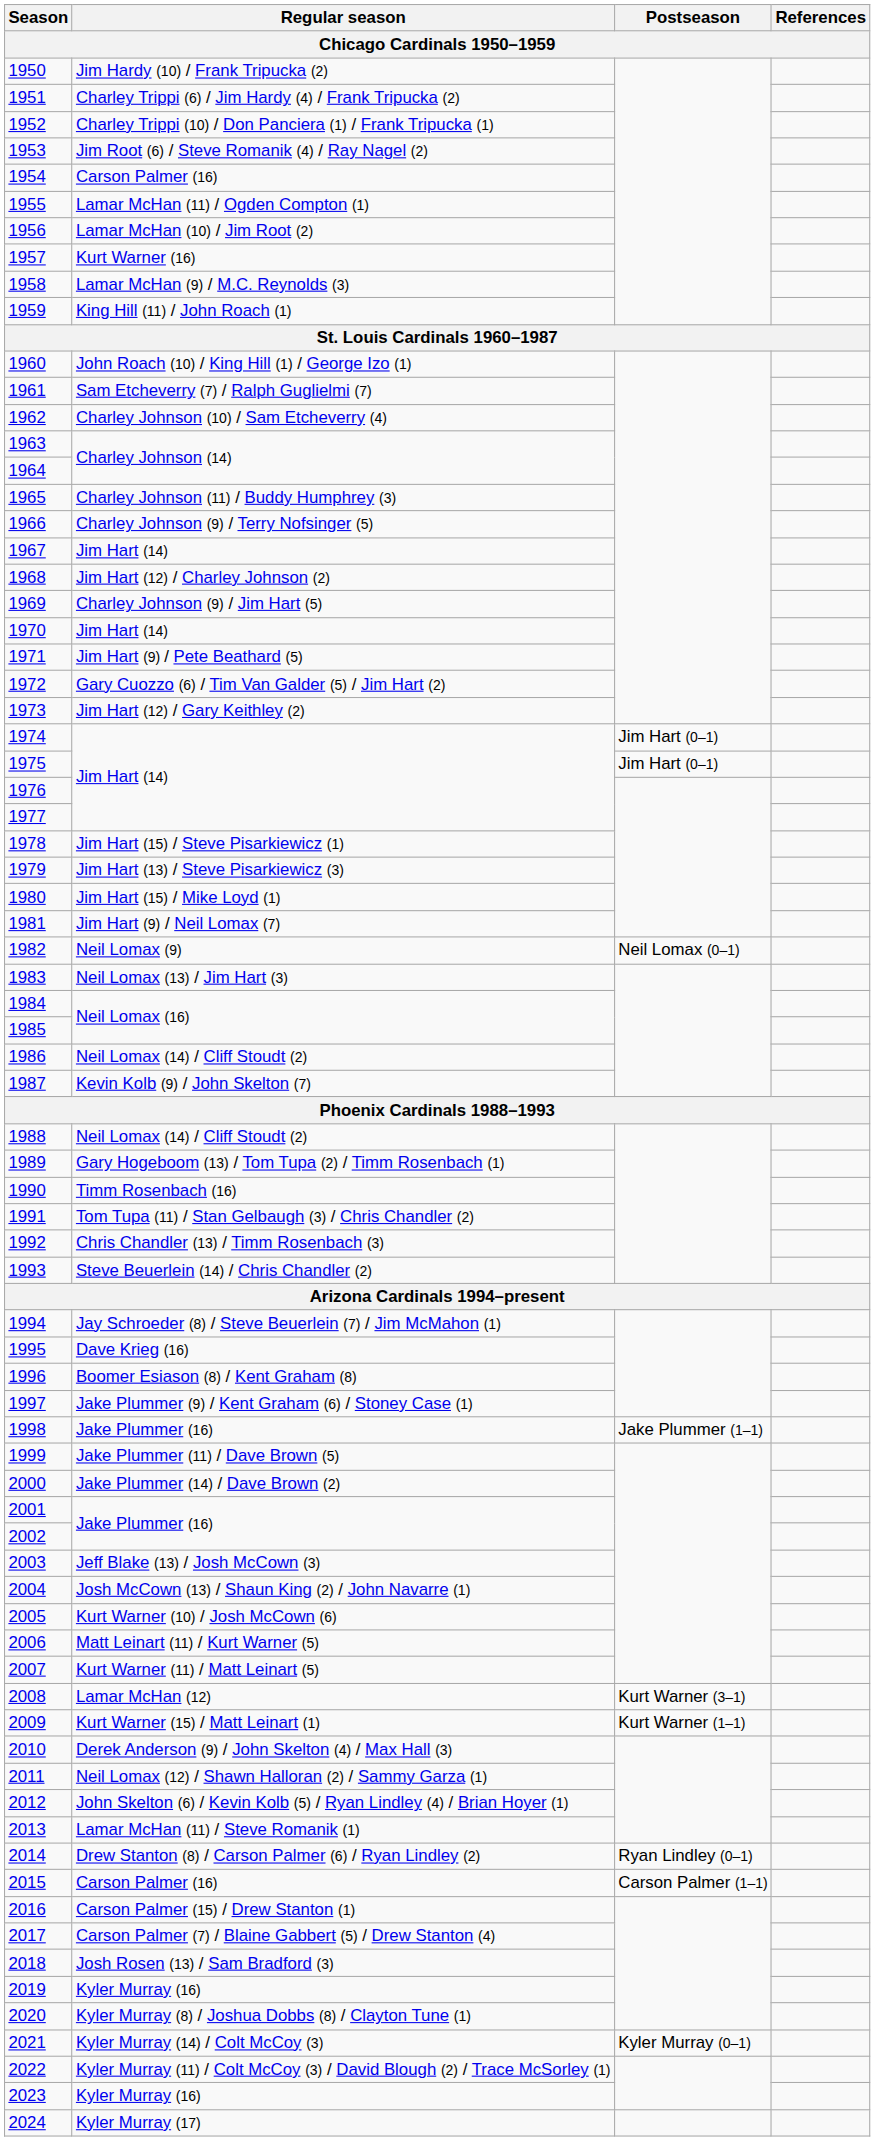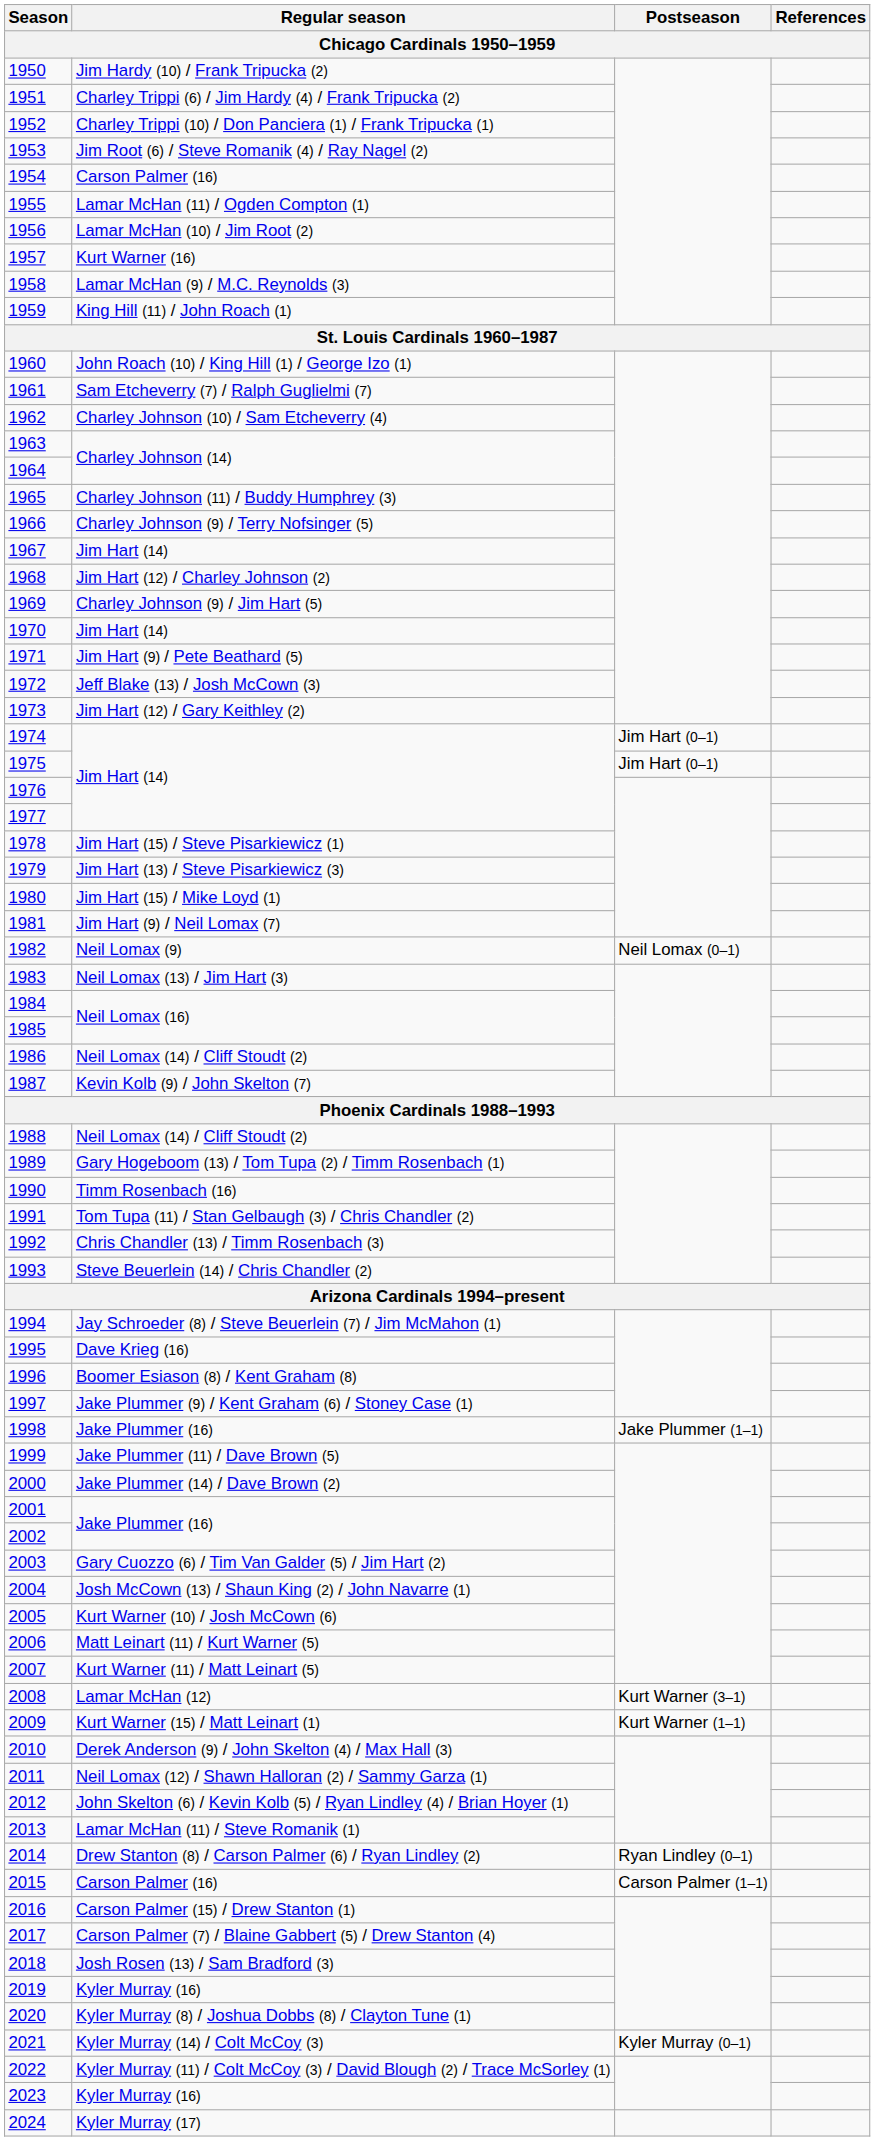1972 | Regular season: Gary Cuozzo (6) / Tim Van Galder (5) / Jim Hart (2) -> Jeff Blake (13) / Josh McCown (3)
2003 | Regular season: Jeff Blake (13) / Josh McCown (3) -> Gary Cuozzo (6) / Tim Van Galder (5) / Jim Hart (2)
